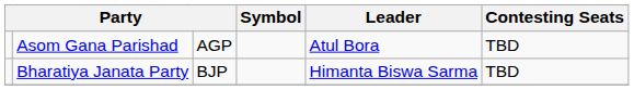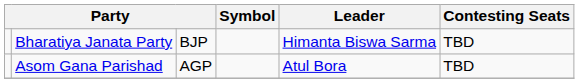rows swapped: Bharatiya Janata Party <-> Asom Gana Parishad
